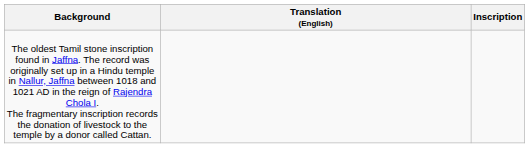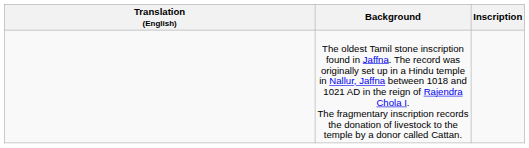columns swapped: Background <-> Translation (English)
